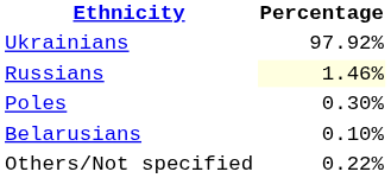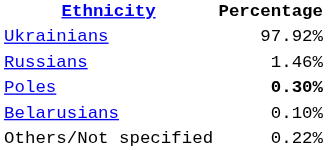Russians | Percentage: lightyellow background -> no background
Poles | Percentage: normal -> bold
